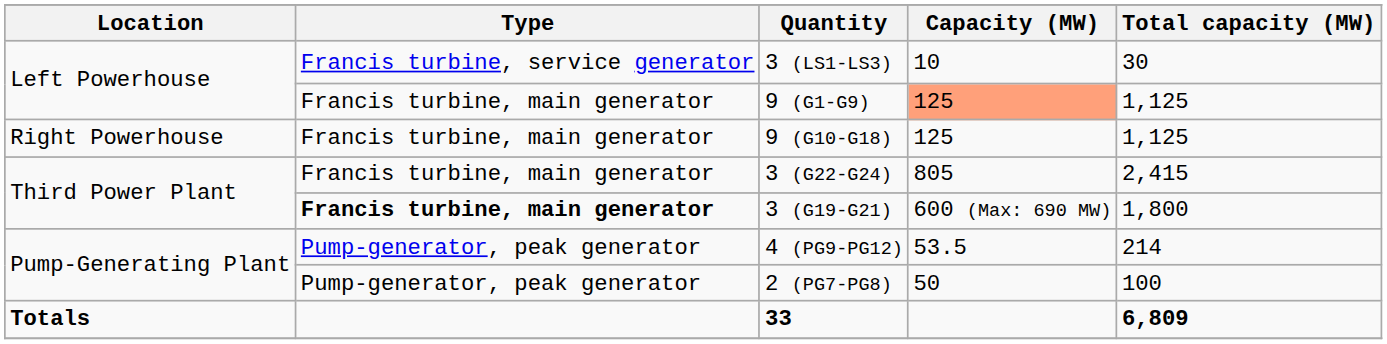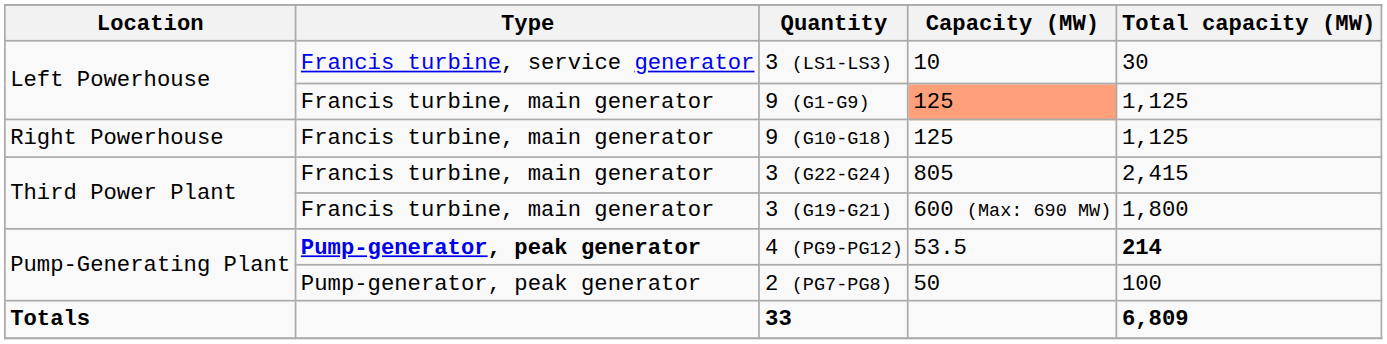3 (G19-G21) | Type: bold -> normal
4 (PG9-PG12) | Type: normal -> bold
4 (PG9-PG12) | Total capacity (MW): normal -> bold
